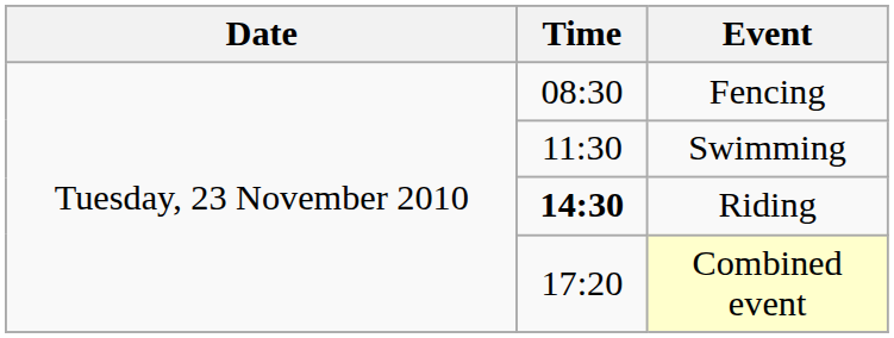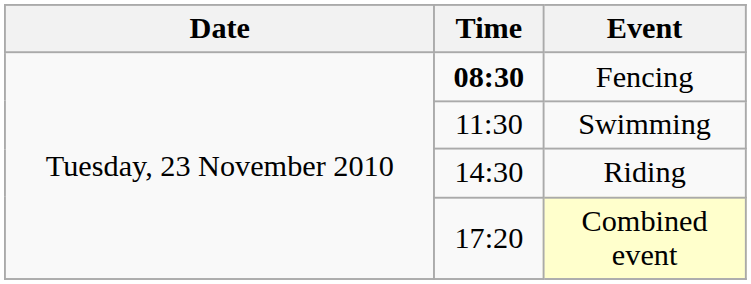Fencing | Time: normal -> bold
Riding | Time: bold -> normal
